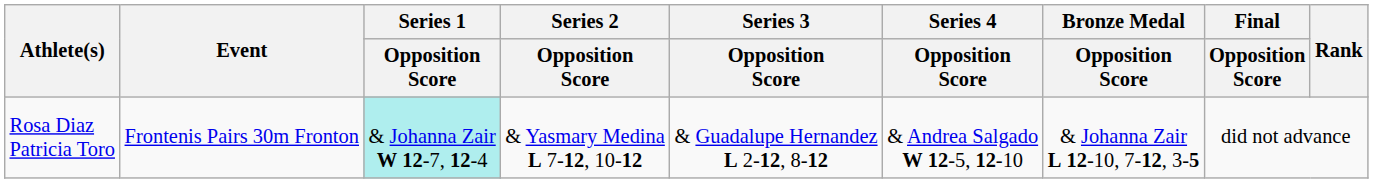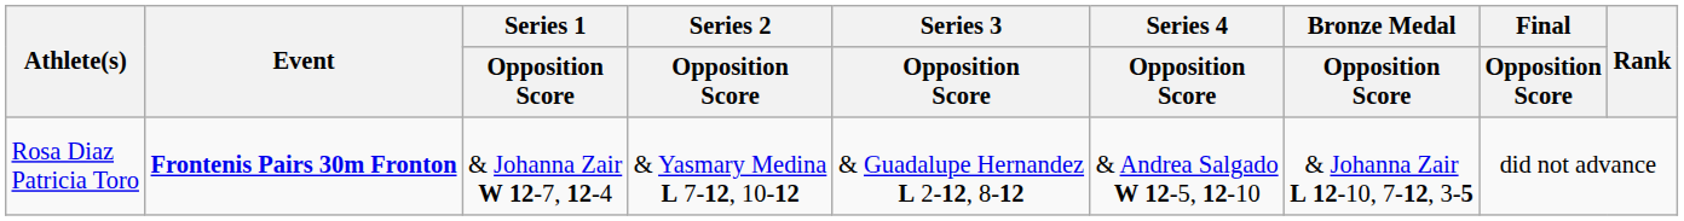Rosa Diaz Patricia Toro | Event: normal -> bold
Rosa Diaz Patricia Toro | Series 1 / Opposition Score: paleturquoise background -> no background
